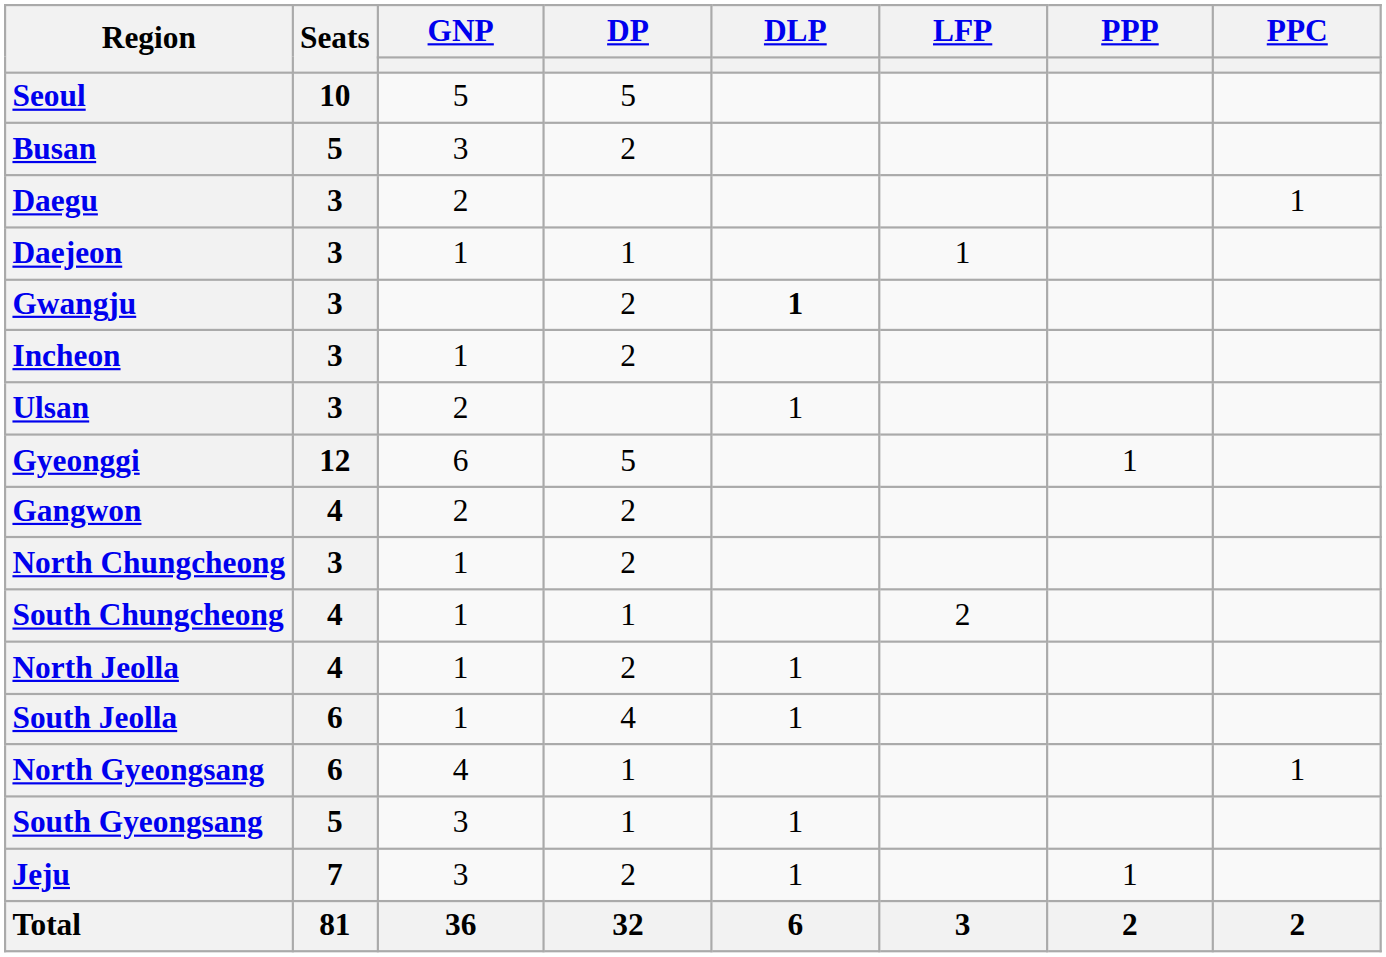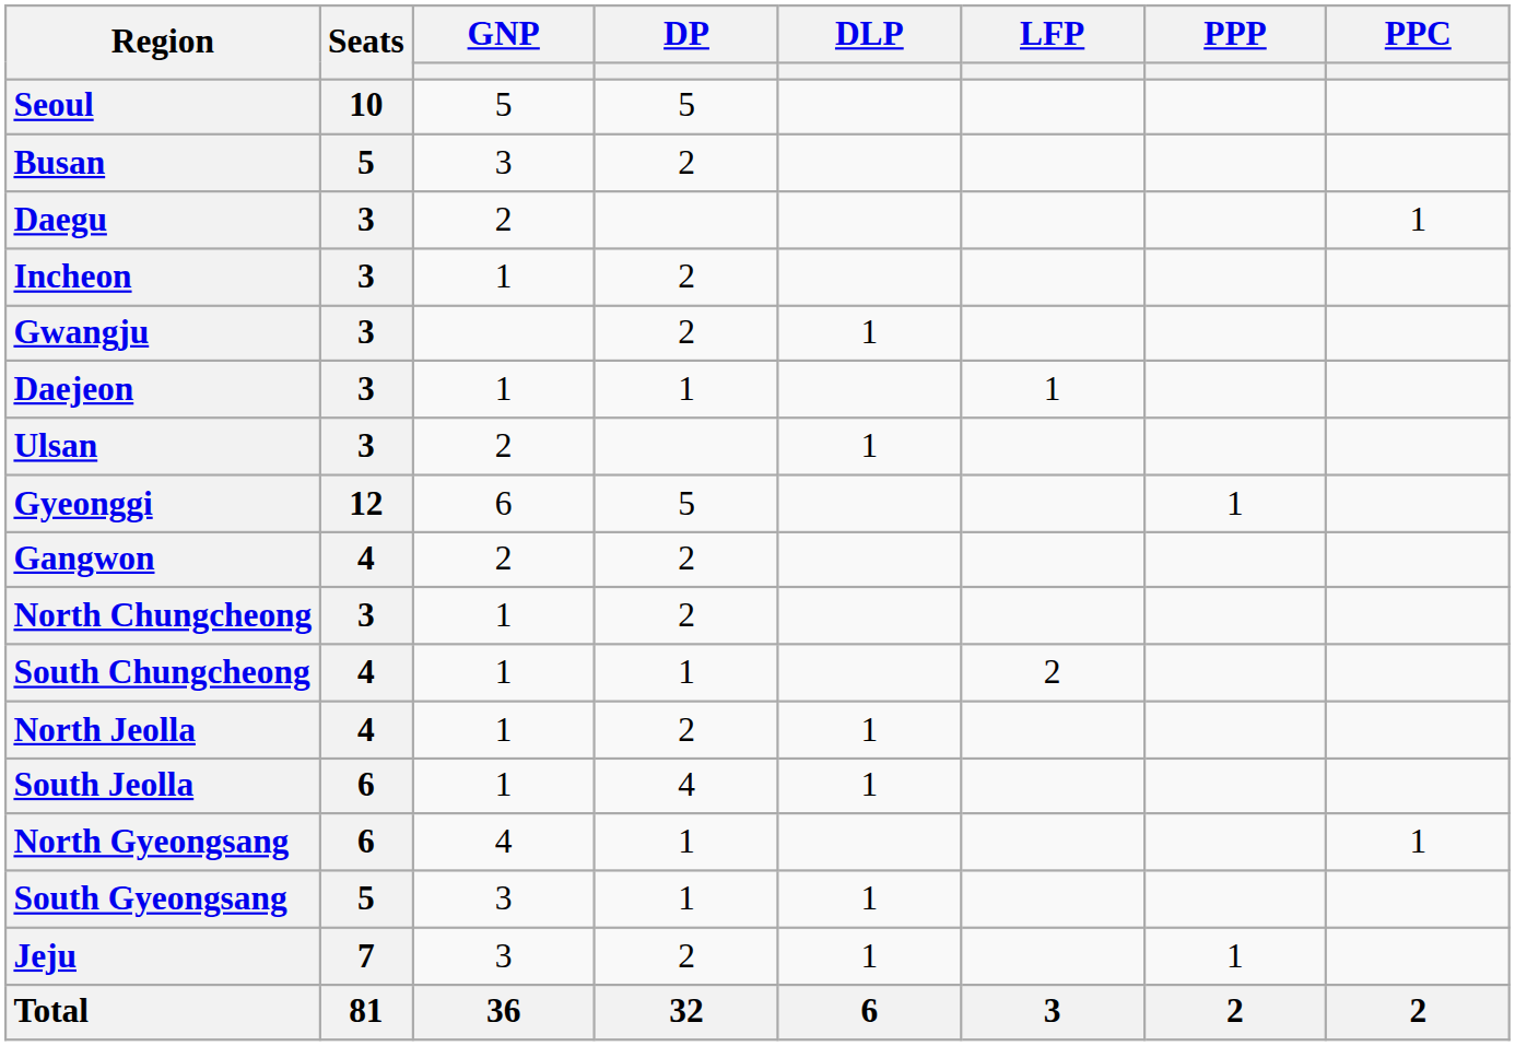rows swapped: Incheon <-> Daejeon
Gwangju | DLP: bold -> normal
